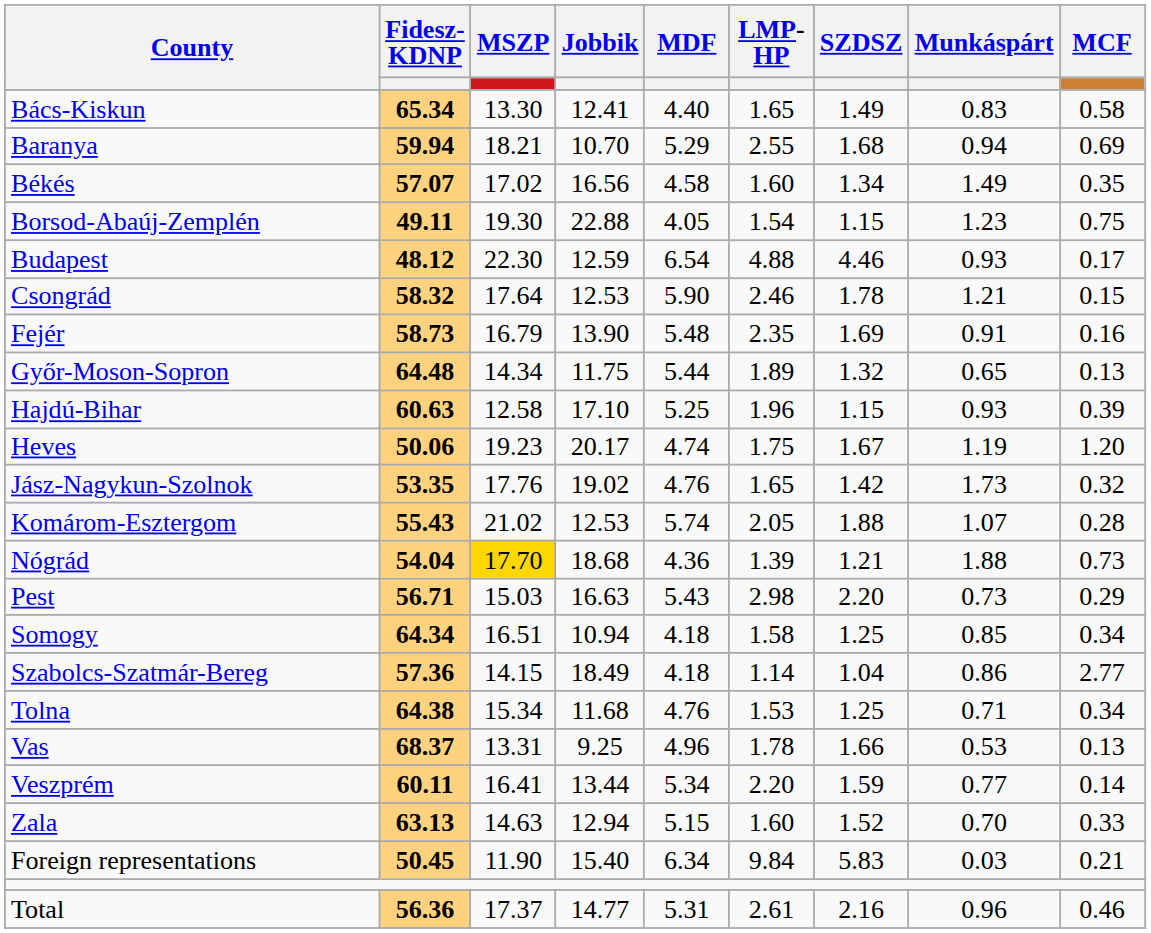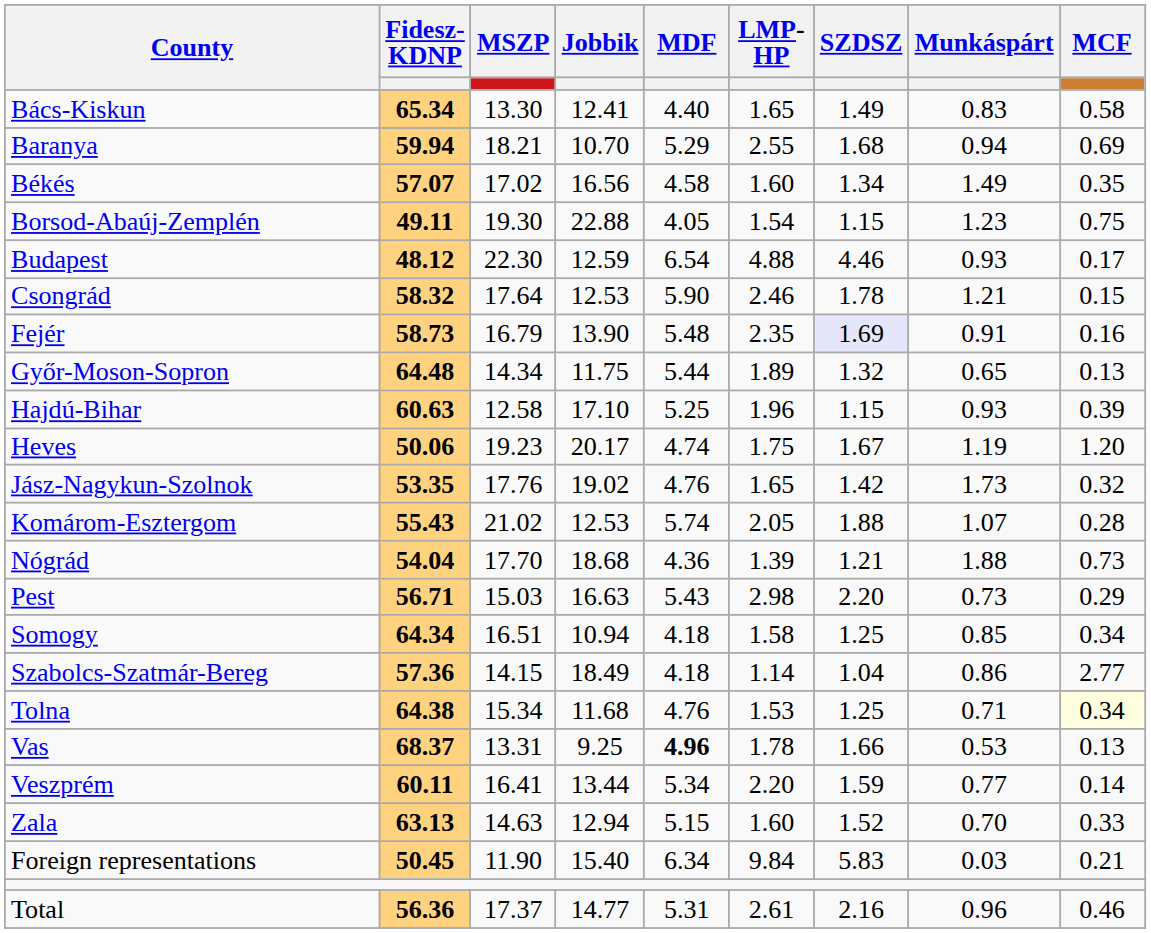Fejér | SZDSZ: no background -> lavender background
Nógrád | MSZP: gold background -> no background
Tolna | MCF: no background -> lightyellow background
Vas | MDF: normal -> bold
